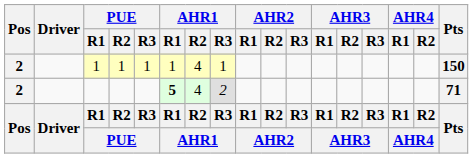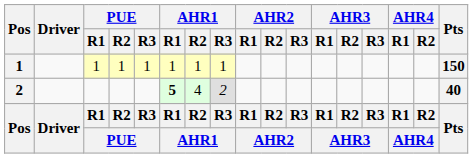row 3 | Pos: 2 -> 1
row 3 | AHR1 / R2: 4 -> 1
row 4 | Pts: 71 -> 40
